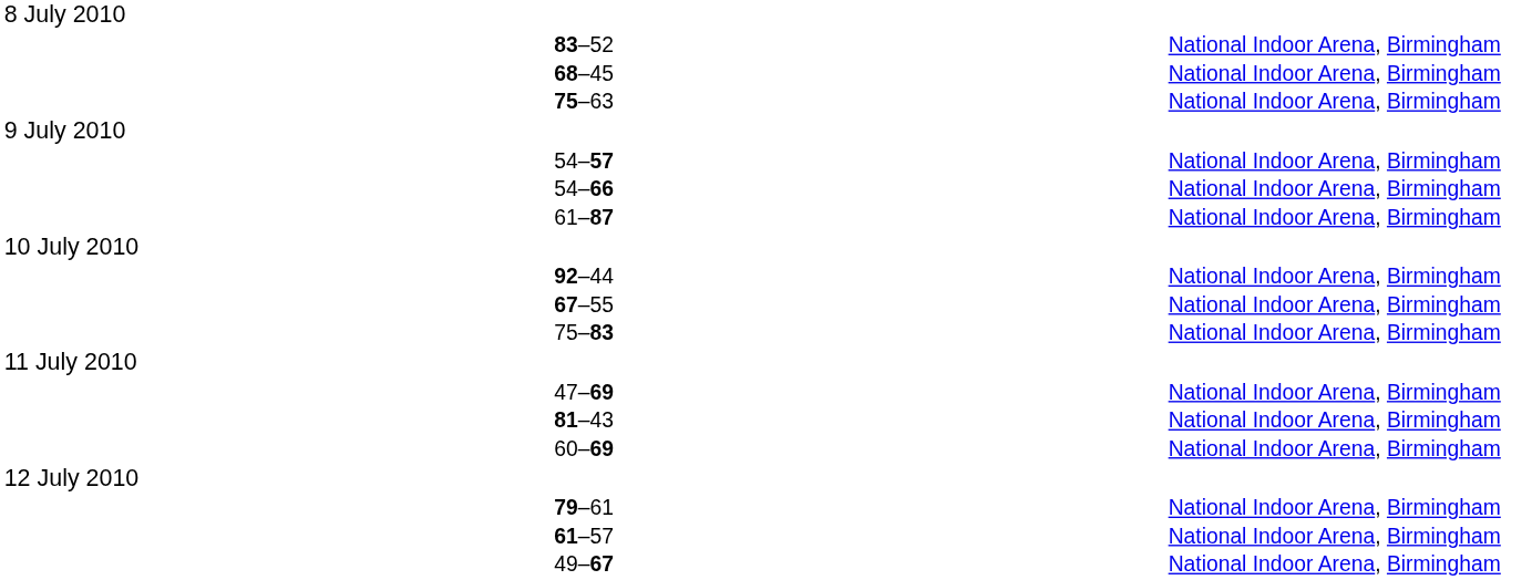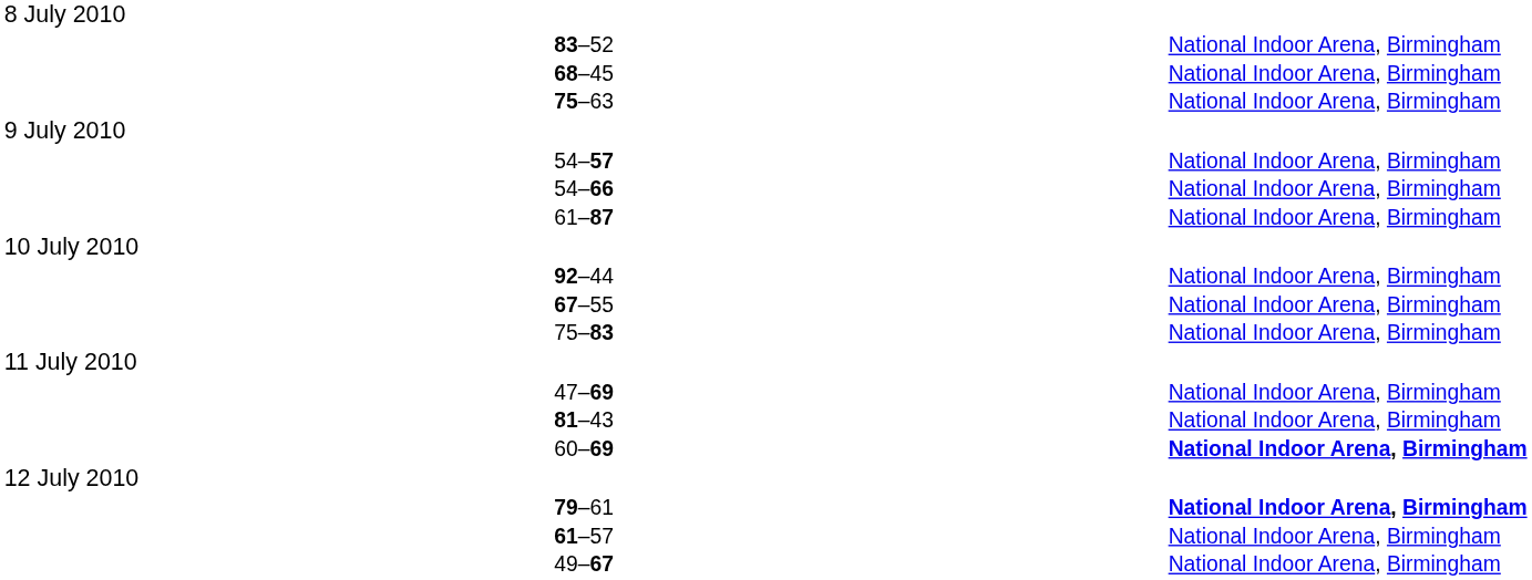60–69 | column 3: normal -> bold
79–61 | column 3: normal -> bold
